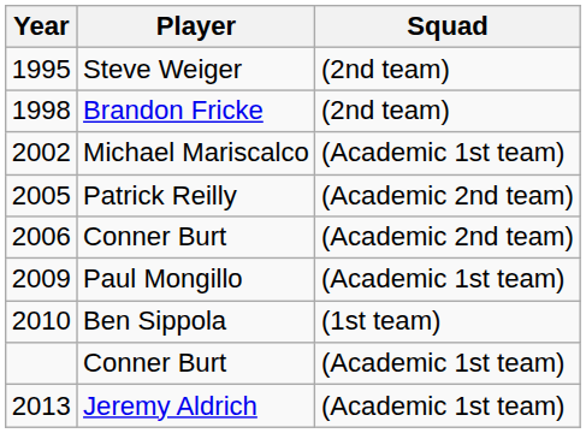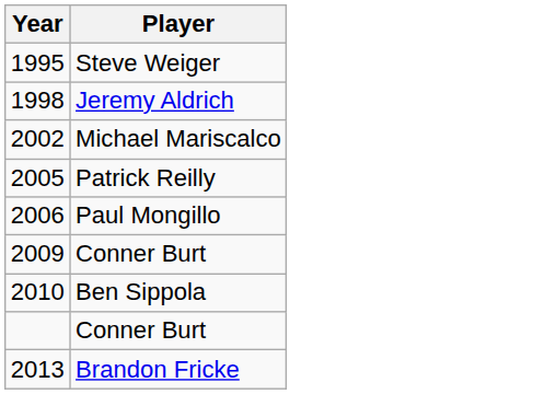- column: Squad | (2nd team) | (2nd team) | (Academic 1st team) | (Academic 2nd team) | (Academic 2nd team) | (Academic 1st team) | (1st team) | (Academic 1st team) | (Academic 1st team)
1998 | Player: Brandon Fricke -> Jeremy Aldrich
2006 | Player: Conner Burt -> Paul Mongillo
2009 | Player: Paul Mongillo -> Conner Burt
2013 | Player: Jeremy Aldrich -> Brandon Fricke
